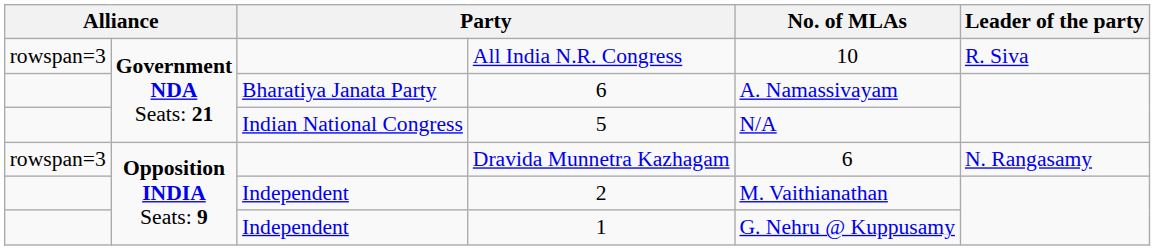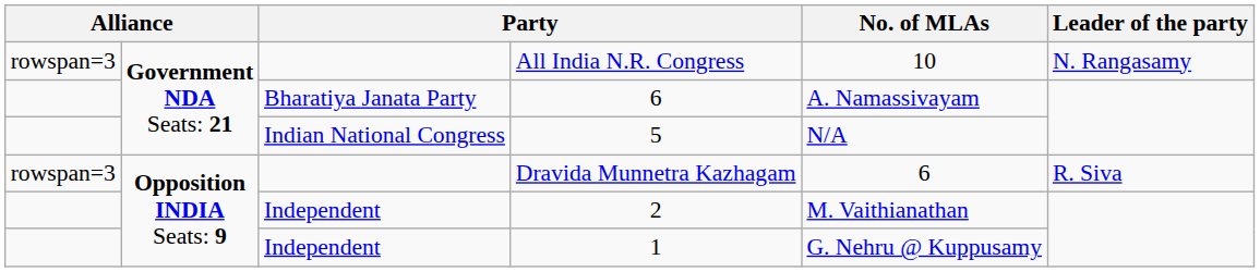All India N.R. Congress | Leader of the party: R. Siva -> N. Rangasamy
Dravida Munnetra Kazhagam | Leader of the party: N. Rangasamy -> R. Siva
